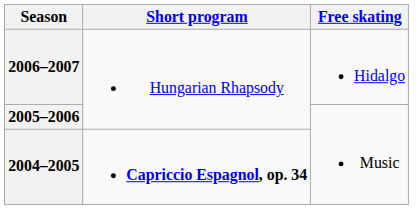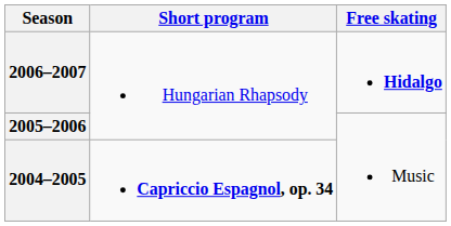2006–2007 | Free skating: normal -> bold
